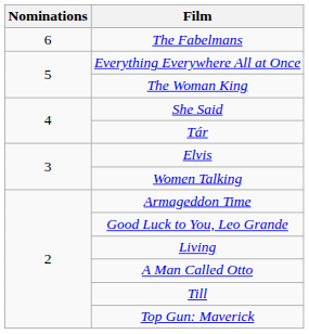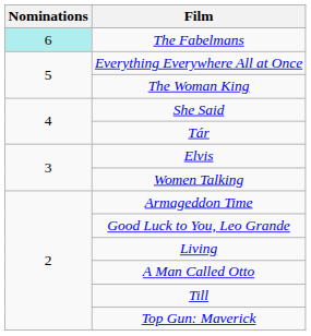The Fabelmans | Nominations: no background -> paleturquoise background
